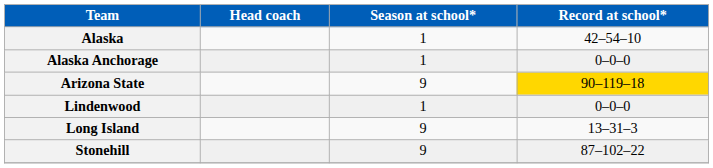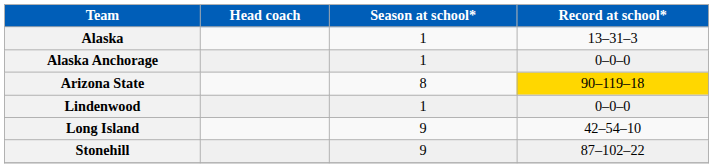Alaska | Record at school*: 42–54–10 -> 13–31–3
Arizona State | Season at school*: 9 -> 8
Long Island | Record at school*: 13–31–3 -> 42–54–10
